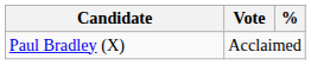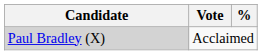Paul Bradley (X) | Candidate: no background -> lightgrey background
